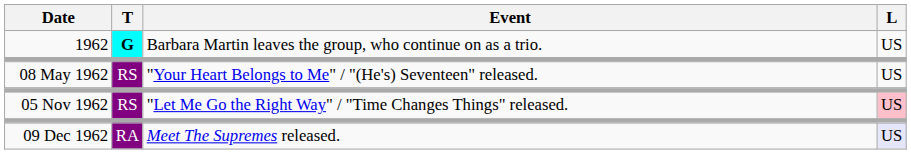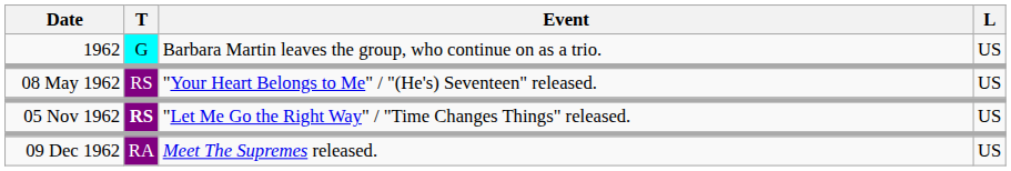1962 | T: bold -> normal
05 Nov 1962 | T: normal -> bold
05 Nov 1962 | L: pink background -> no background
09 Dec 1962 | L: lavender background -> no background
